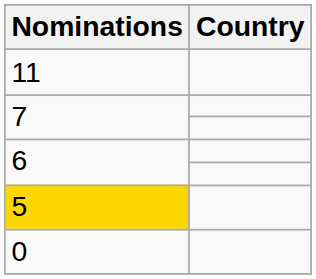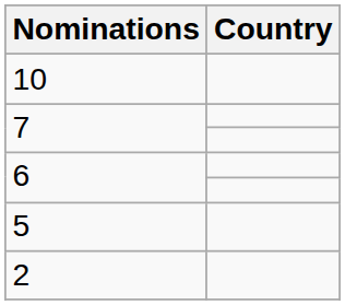row 2 | Nominations: 11 -> 10
row 7 | Nominations: gold background -> no background
row 8 | Nominations: 0 -> 2
